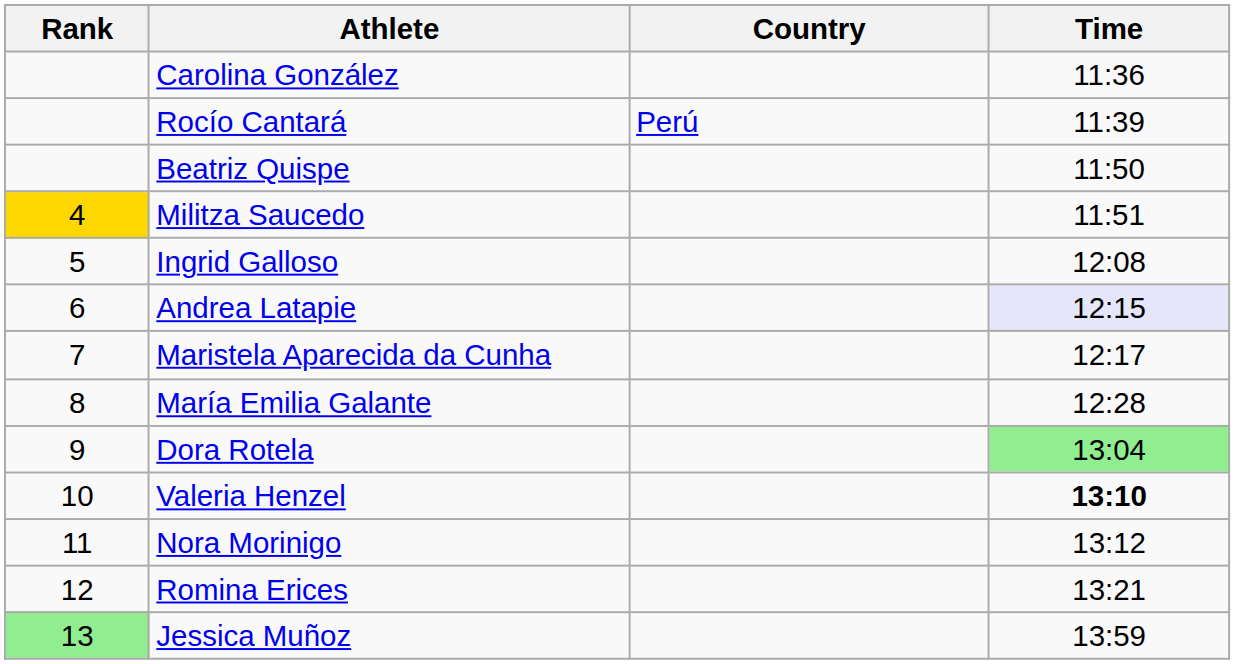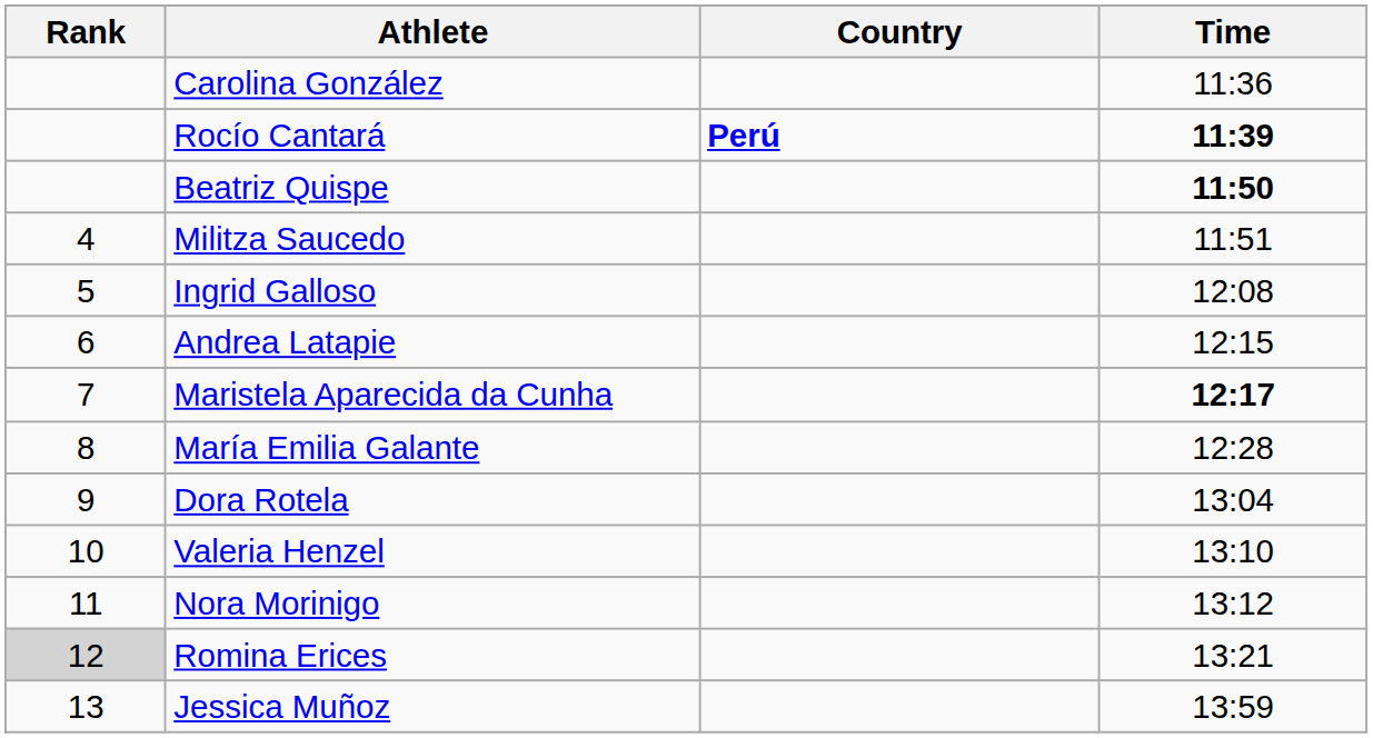Rocío Cantará | Country: normal -> bold
Rocío Cantará | Time: normal -> bold
Beatriz Quispe | Time: normal -> bold
Militza Saucedo | Rank: gold background -> no background
Andrea Latapie | Time: lavender background -> no background
Maristela Aparecida da Cunha | Time: normal -> bold
Dora Rotela | Time: lightgreen background -> no background
Valeria Henzel | Time: bold -> normal
Romina Erices | Rank: no background -> lightgrey background
Jessica Muñoz | Rank: lightgreen background -> no background
